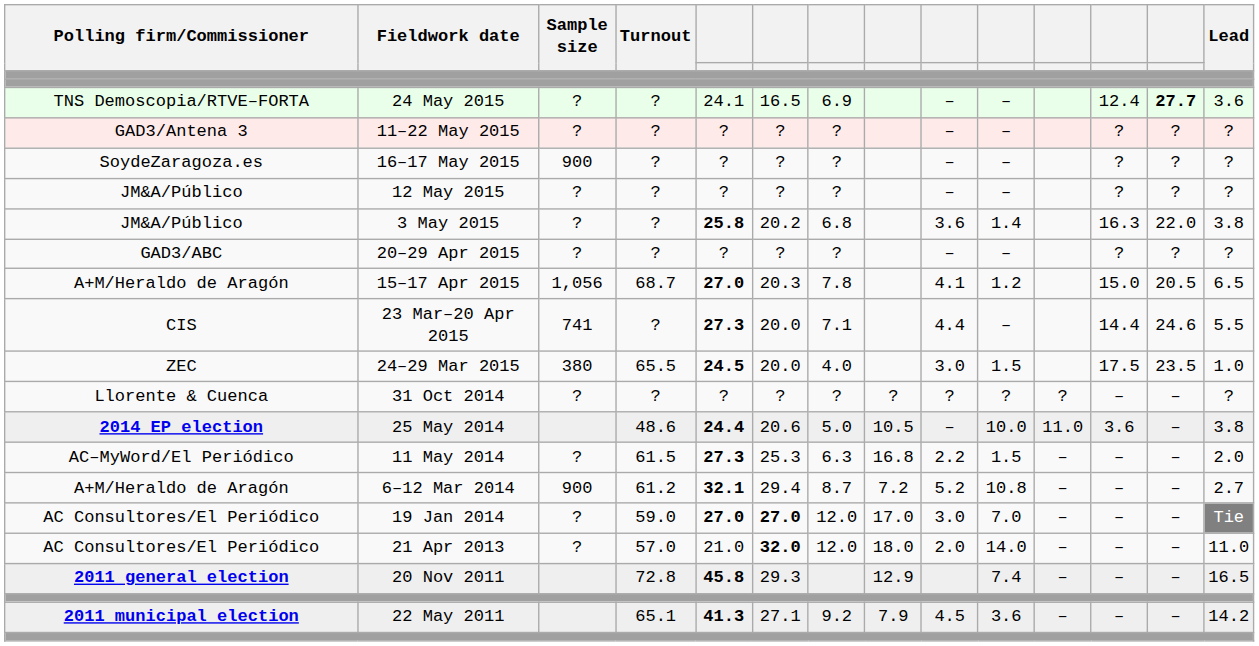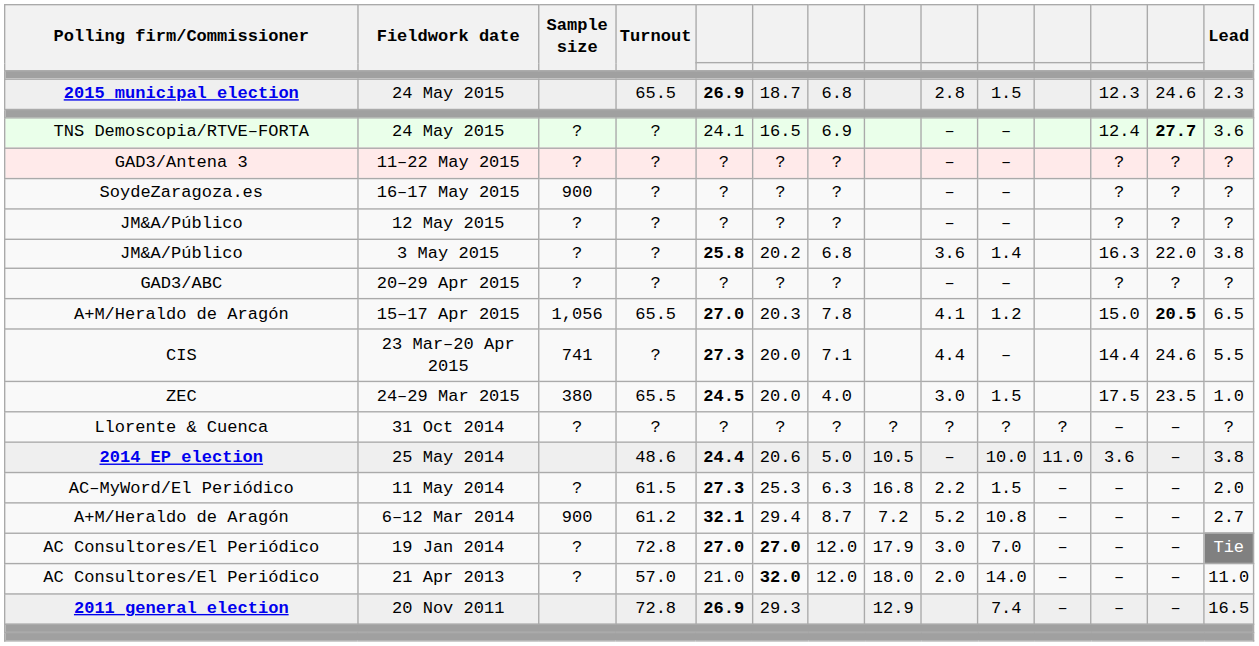+ row: 2015 municipal election | 24 May 2015 | 65.5 | 26.9 | 18.7 | 6.8 | 2.8 | 1.5 | 12.3 | 24.6 | 2.3
15–17 Apr 2015 | Turnout: 68.7 -> 65.5
15–17 Apr 2015 | column 13: normal -> bold
19 Jan 2014 | Turnout: 59.0 -> 72.8
19 Jan 2014 | column 8: 17.0 -> 17.9
20 Nov 2011 | column 5: 45.8 -> 26.9
- row: 2011 municipal election | 22 May 2011 | 65.1 | 41.3 | 27.1 | 9.2 | 7.9 | 4.5 | 3.6 | – | – | – | 14.2
